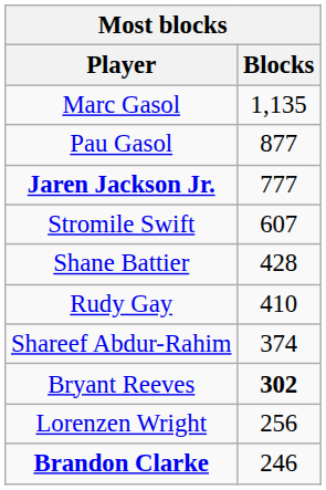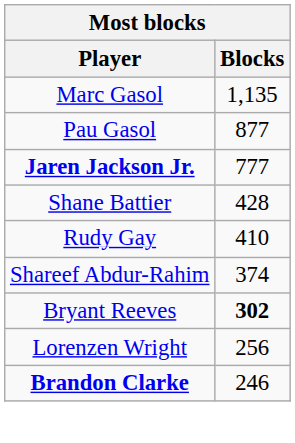- row: Stromile Swift | 607
